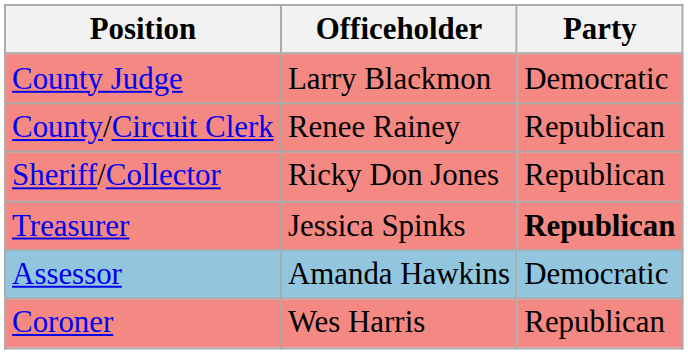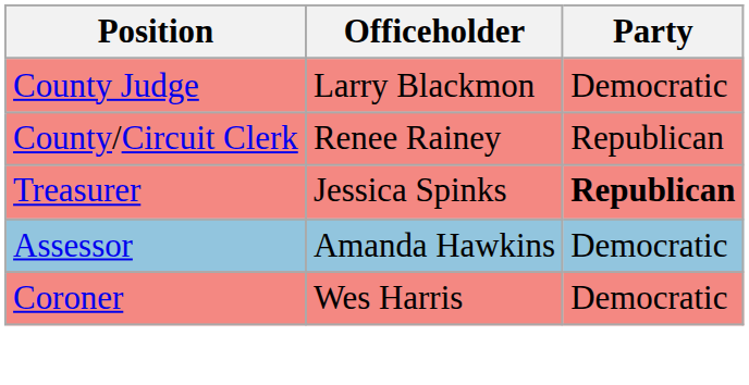- row: Sheriff/Collector | Ricky Don Jones | Republican
Coroner | Party: Republican -> Democratic
